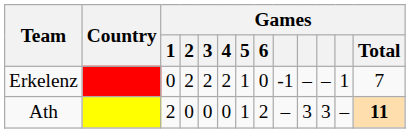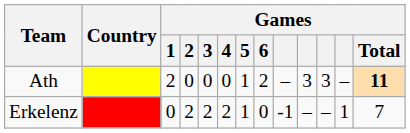rows swapped: Ath <-> Erkelenz
